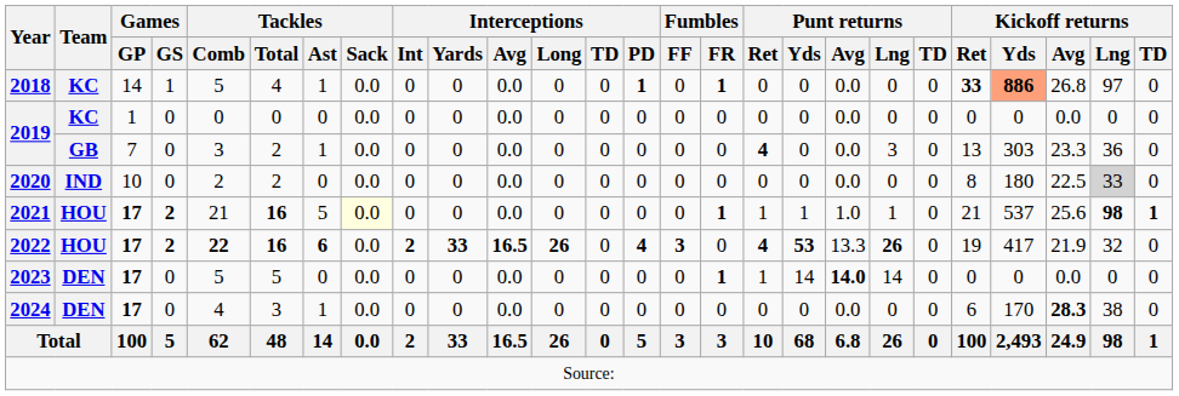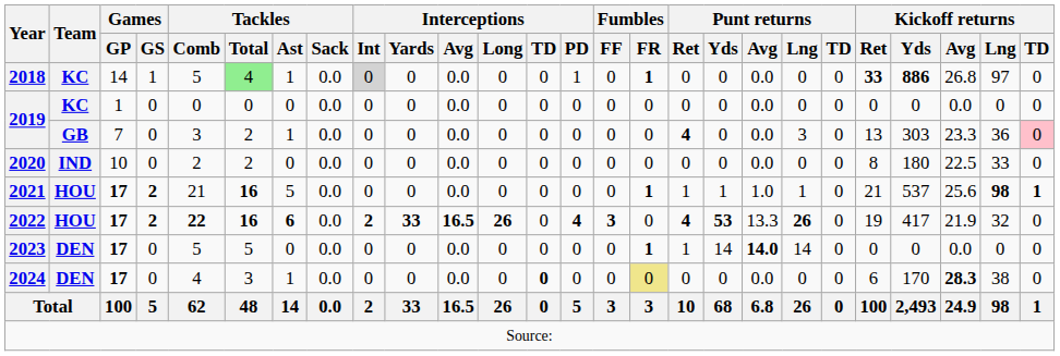2018 | Tackles / Total: no background -> lightgreen background
2018 | Interceptions / Int: no background -> lightgrey background
2018 | Interceptions / PD: bold -> normal
2018 | Kickoff returns / Yds: lightsalmon background -> no background
2019 / GB | Kickoff returns / TD: no background -> pink background
2020 | Kickoff returns / Lng: lightgrey background -> no background
2021 | Tackles / Sack: lightyellow background -> no background
2024 | Interceptions / TD: normal -> bold
2024 | Fumbles / FR: no background -> khaki background
